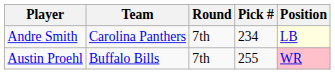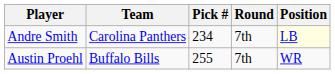columns swapped: Round <-> Pick #
Austin Proehl | Position: pink background -> no background
